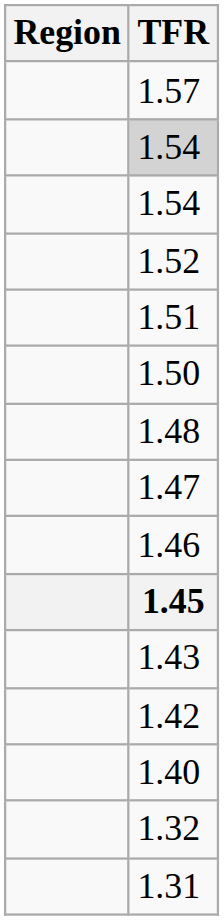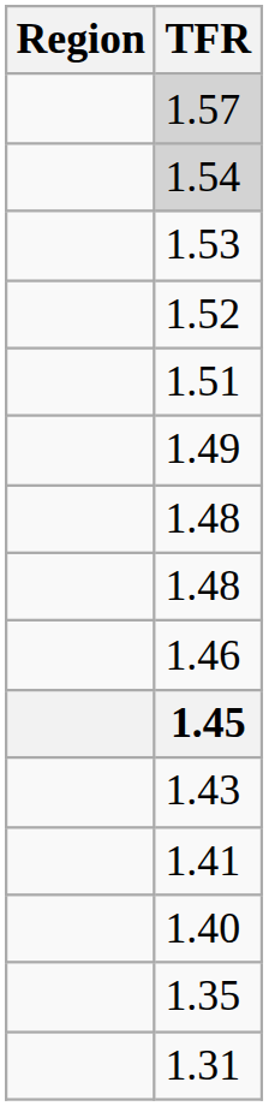row 2 | TFR: no background -> lightgrey background
row 4 | TFR: 1.54 -> 1.53
row 7 | TFR: 1.50 -> 1.49
row 9 | TFR: 1.47 -> 1.48
row 13 | TFR: 1.42 -> 1.41
row 15 | TFR: 1.32 -> 1.35
